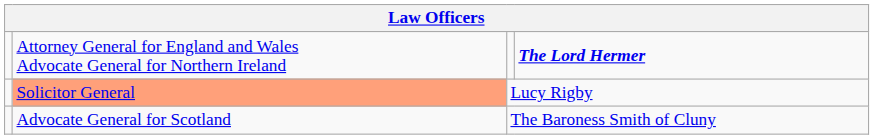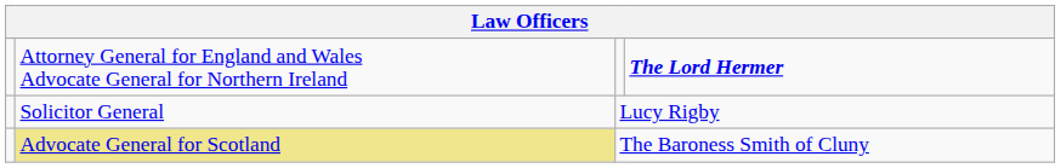Solicitor General | column 2: lightsalmon background -> no background
Advocate General for Scotland | column 2: no background -> khaki background
